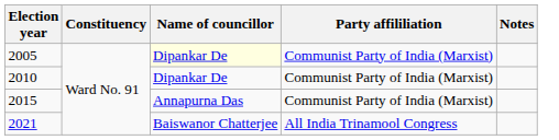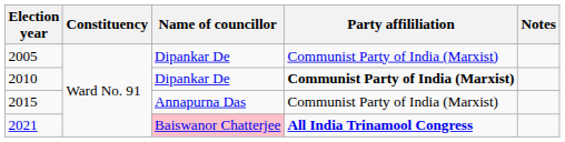2005 | Name of councillor: lightyellow background -> no background
2010 | Party affililiation: normal -> bold
2021 | Name of councillor: no background -> pink background
2021 | Party affililiation: normal -> bold
